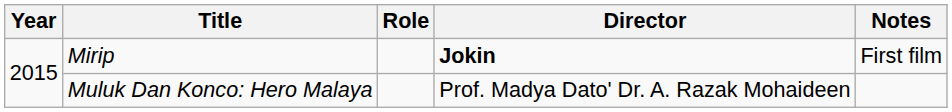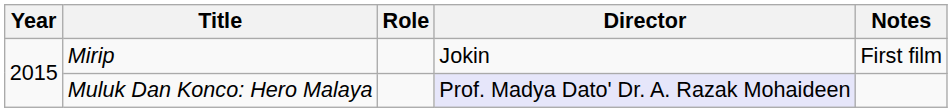Mirip | Director: bold -> normal
Muluk Dan Konco: Hero Malaya | Director: no background -> lavender background
